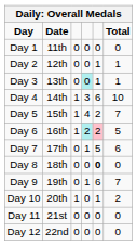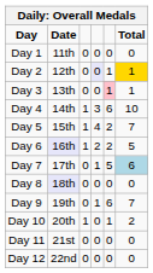Day 2 | column 4: no background -> lavender background
Day 2 | Total: no background -> gold background
Day 3 | column 4: paleturquoise background -> no background
Day 3 | column 5: no background -> pink background
Day 6 | Date: no background -> lavender background
Day 6 | column 4: paleturquoise background -> no background
Day 6 | column 5: pink background -> no background
Day 7 | Total: no background -> lightblue background
Day 8 | Date: no background -> lavender background
Day 8 | column 5: bold -> normal
